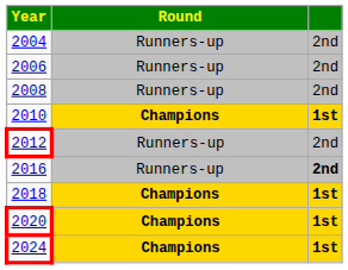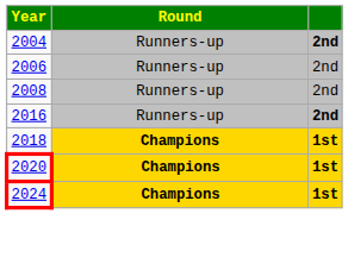2004 | column 3: normal -> bold
- row: 2010 | Champions | 1st
- row: 2012 | Runners-up | 2nd
